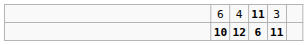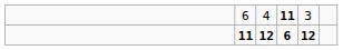row 2 | column 2: 10 -> 11
row 2 | column 5: 11 -> 12
